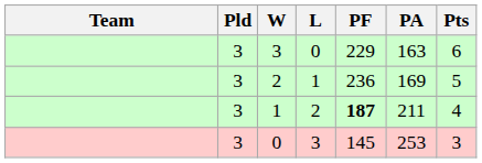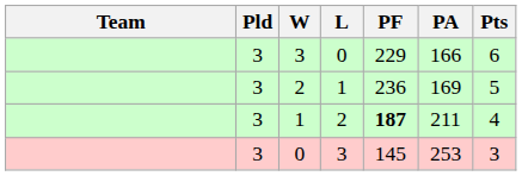row 2 | PA: 163 -> 166
